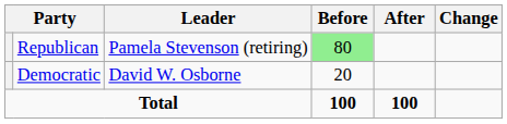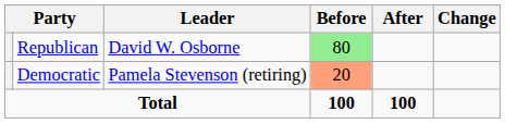Republican | Leader: Pamela Stevenson (retiring) -> David W. Osborne
Democratic | Leader: David W. Osborne -> Pamela Stevenson (retiring)
Democratic | Before: no background -> lightsalmon background
